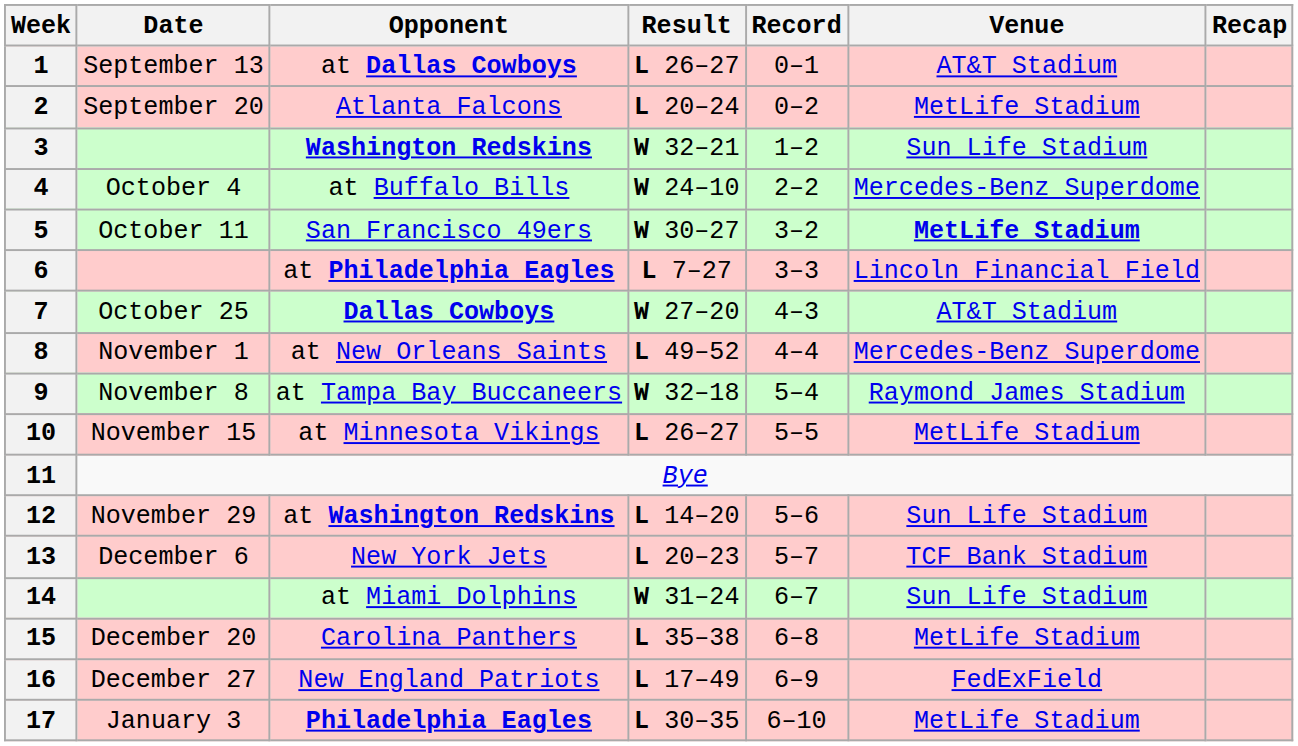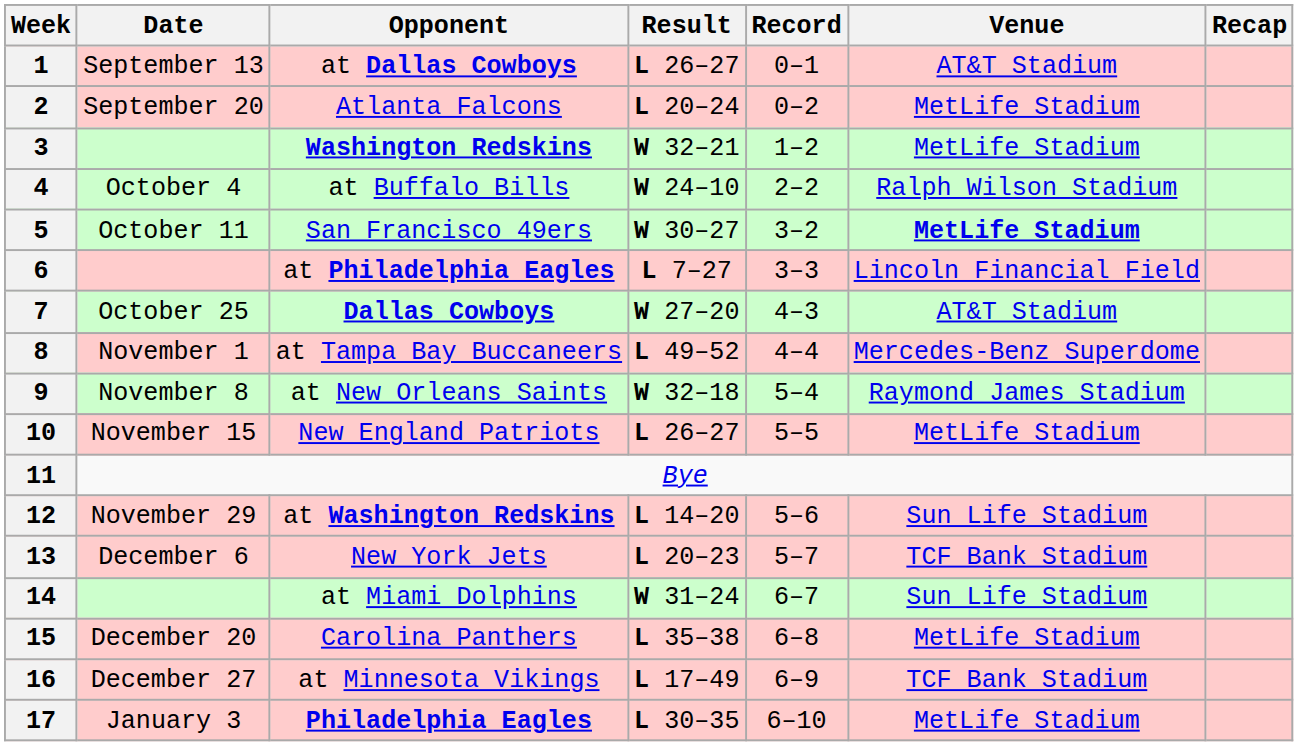3 | Venue: Sun Life Stadium -> MetLife Stadium
4 | Venue: Mercedes-Benz Superdome -> Ralph Wilson Stadium
8 | Opponent: at New Orleans Saints -> at Tampa Bay Buccaneers
9 | Opponent: at Tampa Bay Buccaneers -> at New Orleans Saints
10 | Opponent: at Minnesota Vikings -> New England Patriots
16 | Opponent: New England Patriots -> at Minnesota Vikings
16 | Venue: FedExField -> TCF Bank Stadium
